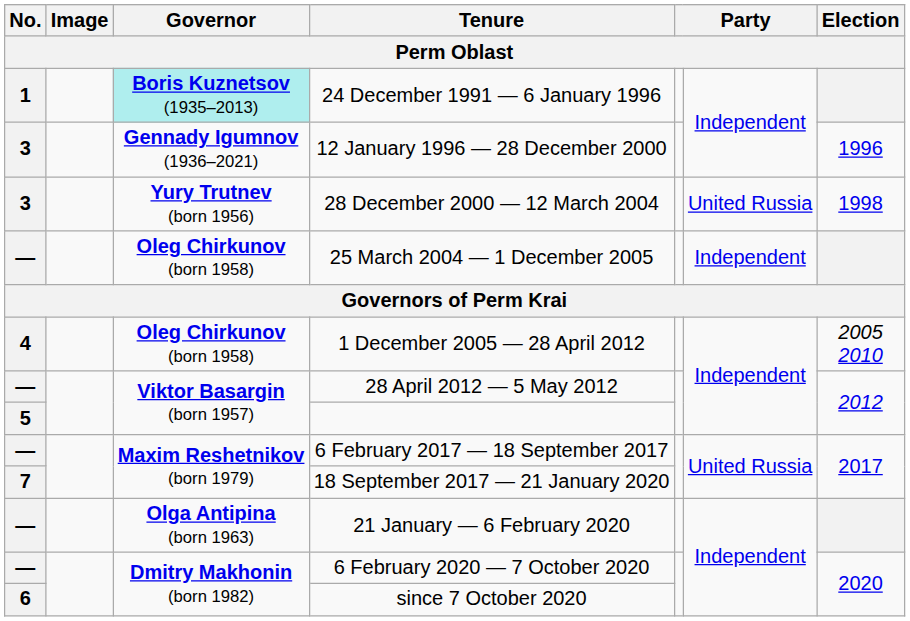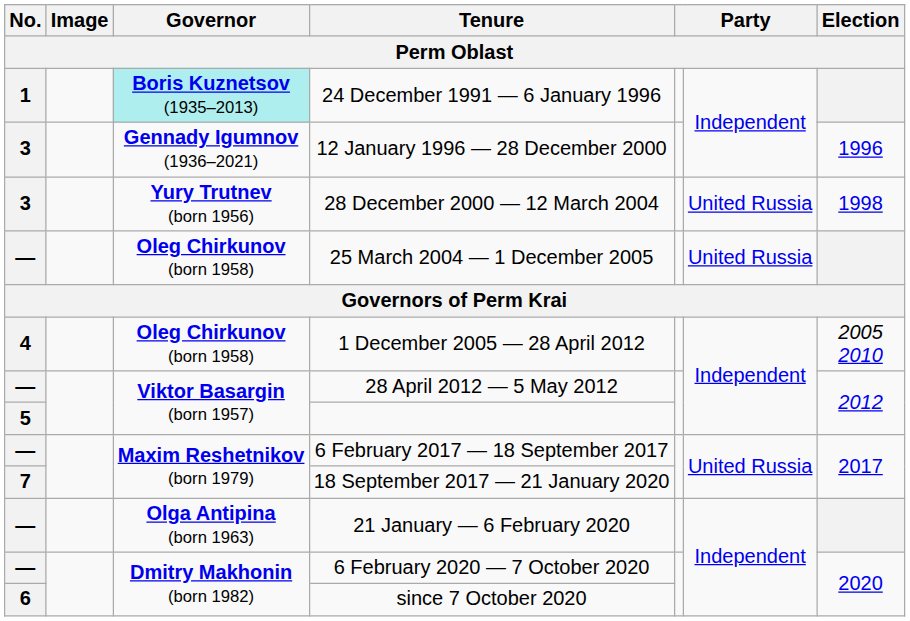25 March 2004 — 1 December 2005 | column 6: Independent -> United Russia
